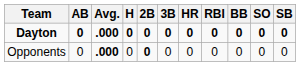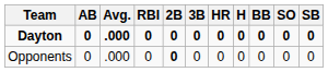columns swapped: H <-> RBI
Opponents | Avg.: bold -> normal
